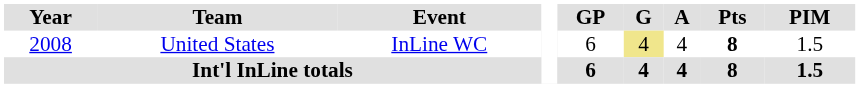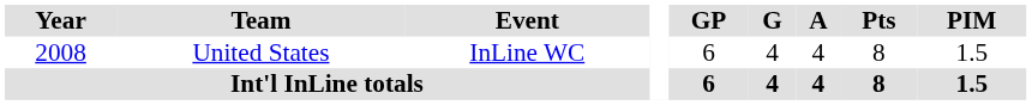United States | G: khaki background -> no background
United States | Pts: bold -> normal
